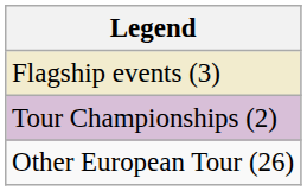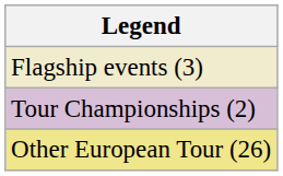row 4 | column 1: no background -> khaki background
